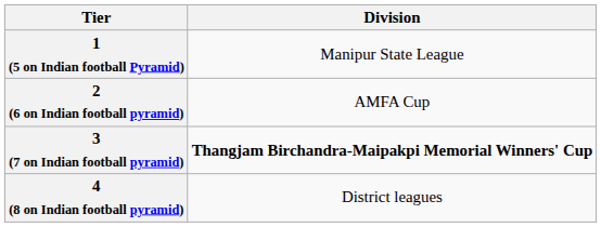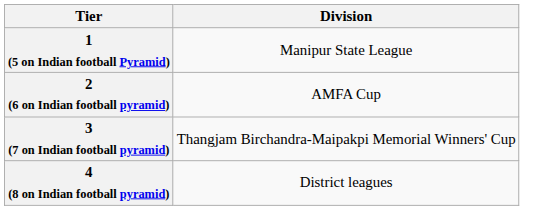3 (7 on Indian football pyramid) | Division: bold -> normal
